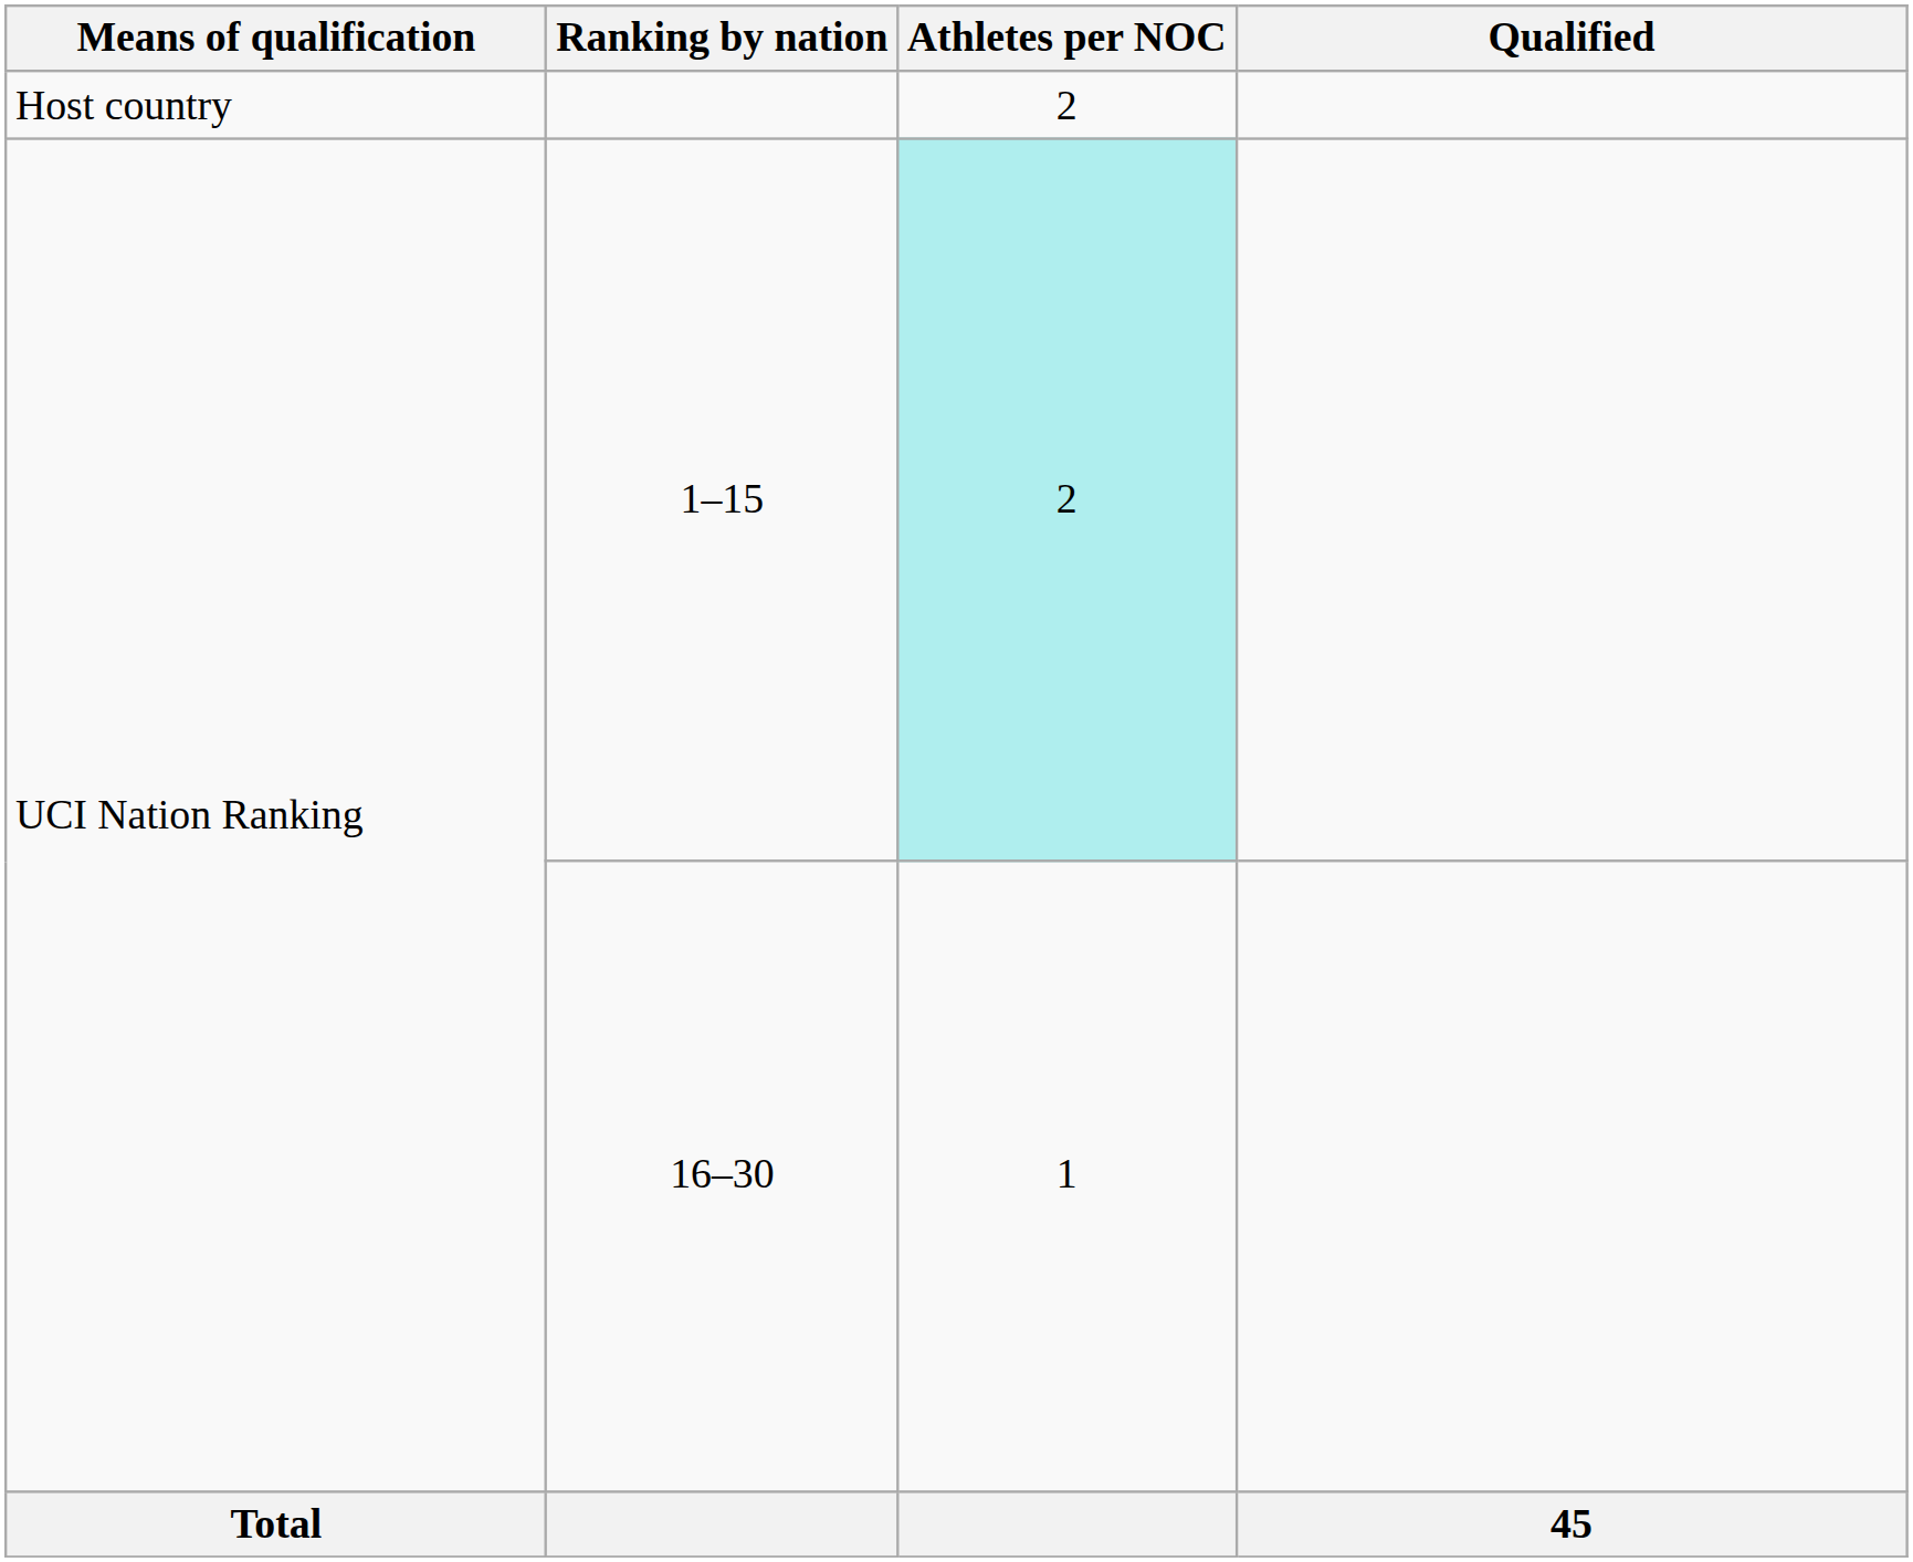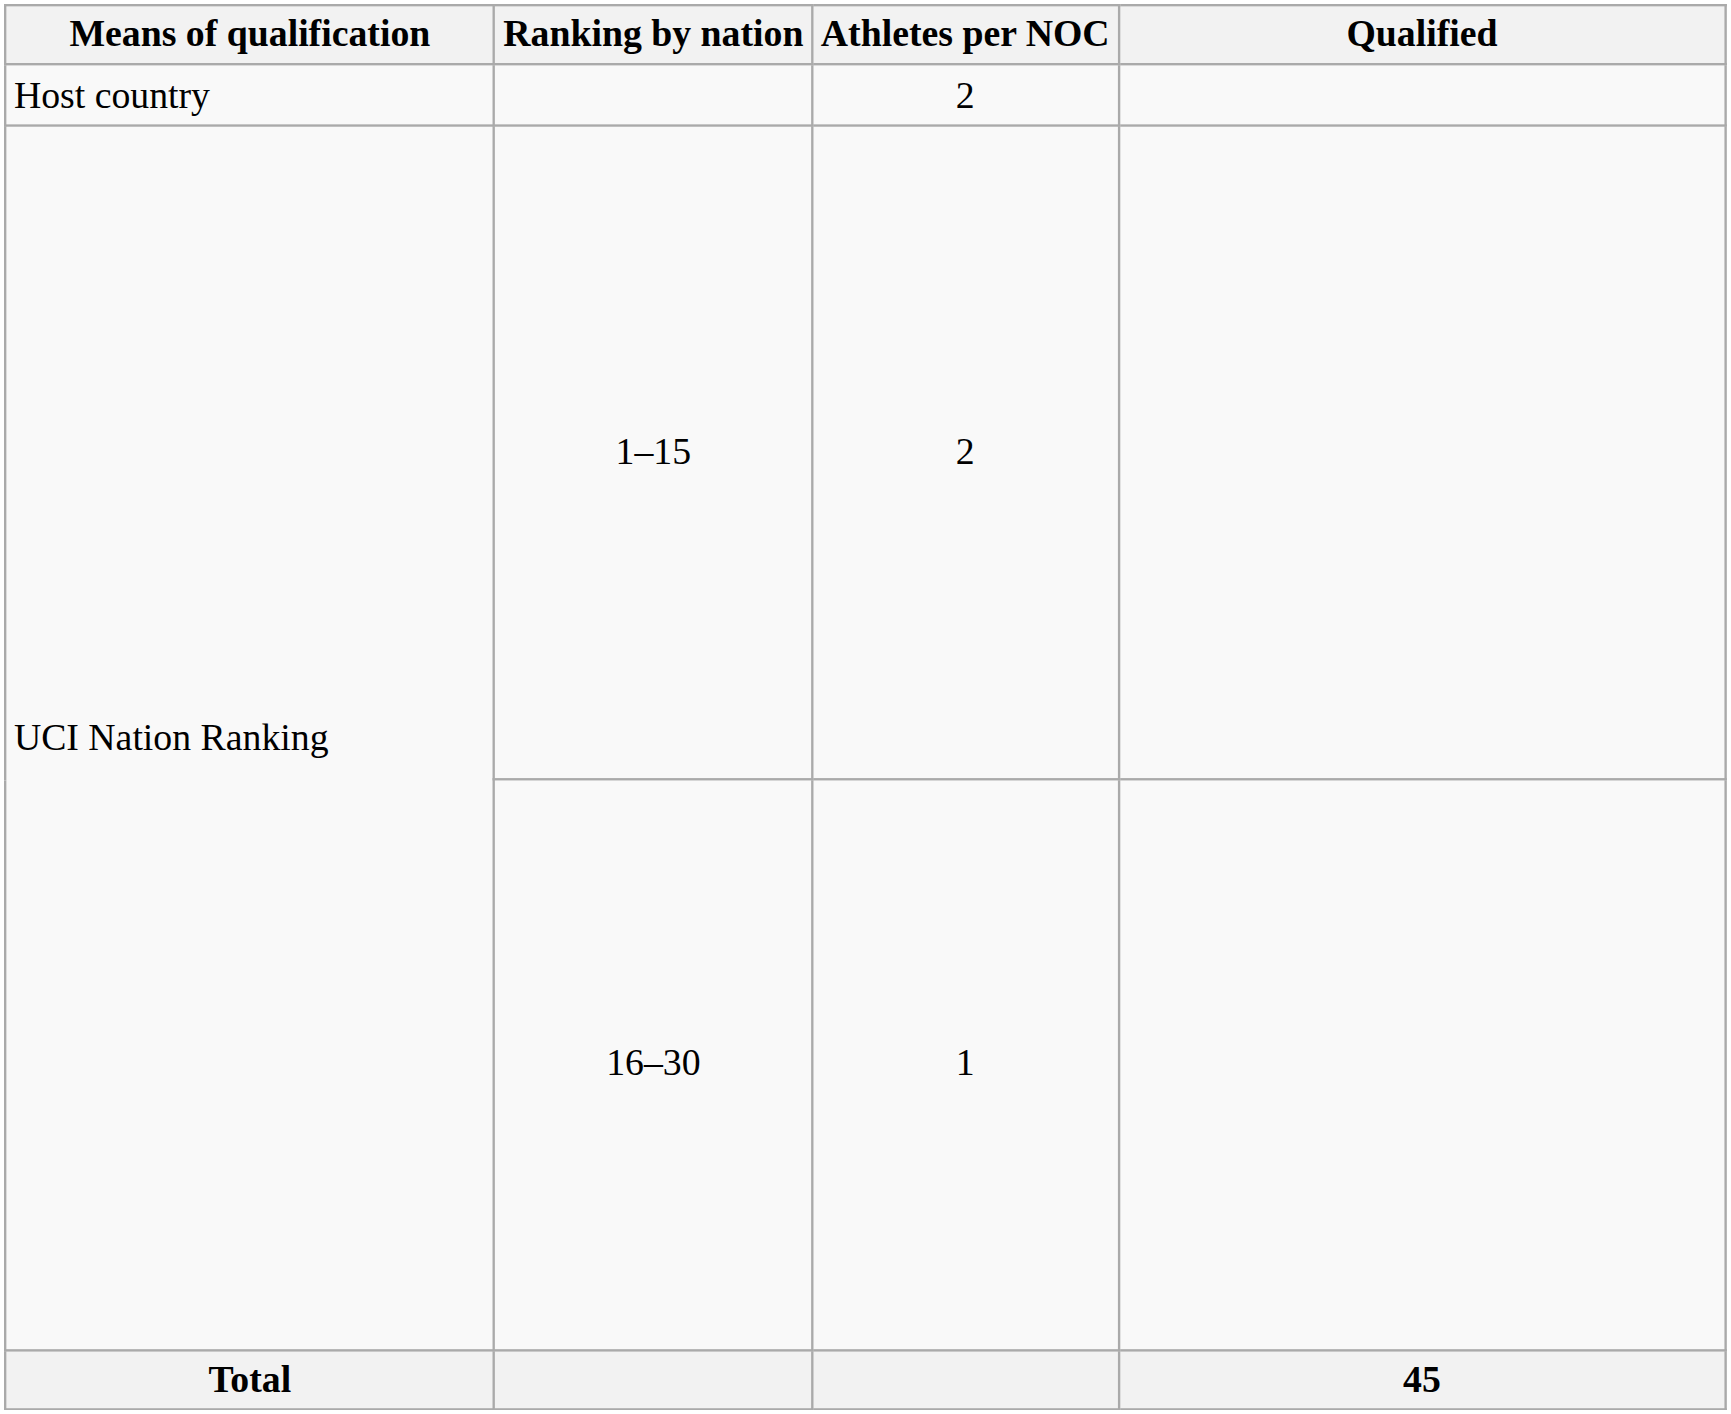1–15 | Athletes per NOC: paleturquoise background -> no background
